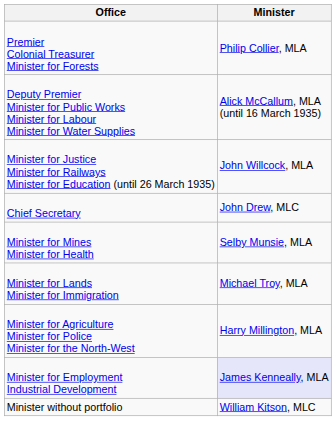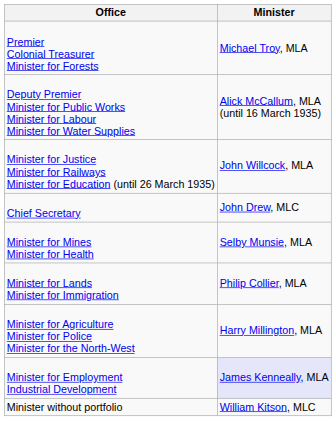Premier Colonial Treasurer Minister for Forests | Minister: Philip Collier, MLA -> Michael Troy, MLA
Minister for Lands Minister for Immigration | Minister: Michael Troy, MLA -> Philip Collier, MLA
